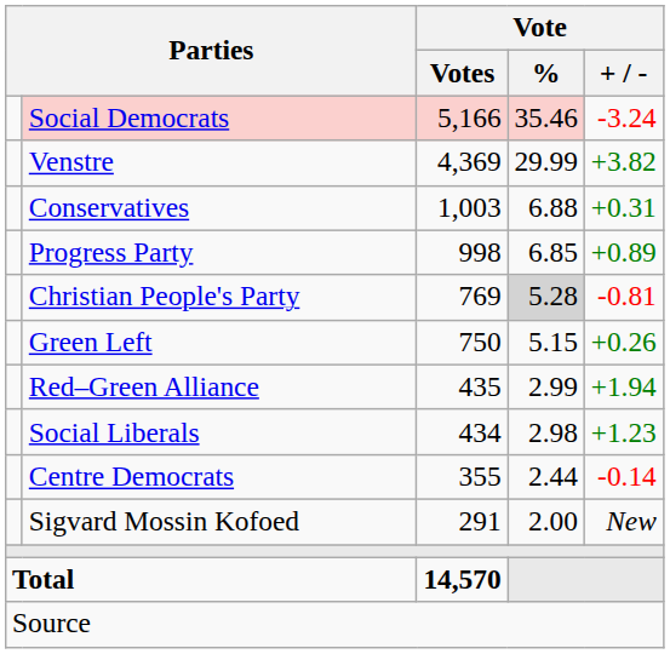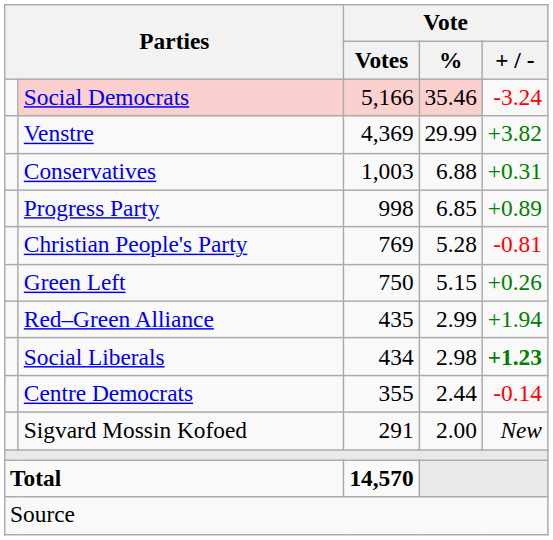Christian People's Party | Vote / %: lightgrey background -> no background
Social Liberals | Vote / + / -: normal -> bold
